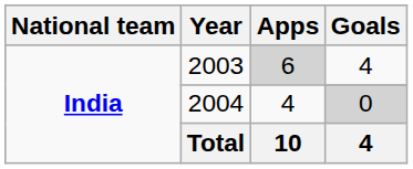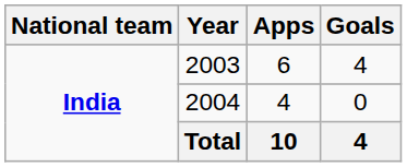2003 | Apps: lightgrey background -> no background
2004 | Goals: lightgrey background -> no background
